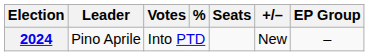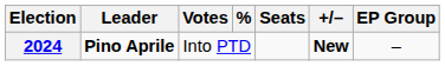2024 | Leader: normal -> bold
2024 | +/–: normal -> bold
